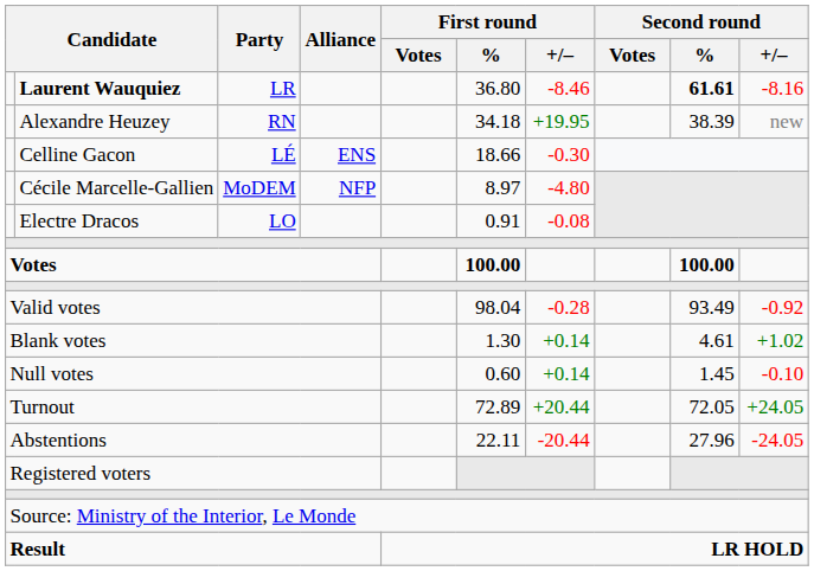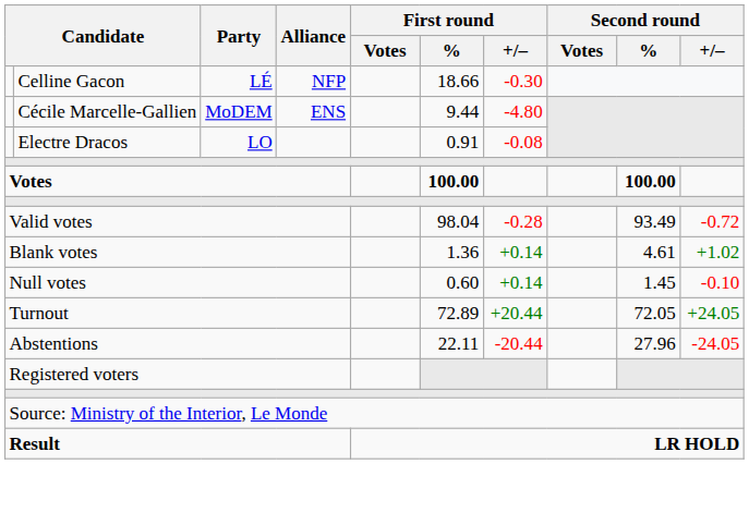- row: Laurent Wauquiez | LR | 36.80 | -8.46 | 61.61 | -8.16
- row: Alexandre Heuzey | RN | 34.18 | +19.95 | 38.39 | new
Celline Gacon | Alliance: ENS -> NFP
Cécile Marcelle-Gallien | Alliance: NFP -> ENS
Cécile Marcelle-Gallien | First round / %: 8.97 -> 9.44
Valid votes | Second round / +/–: -0.92 -> -0.72
Blank votes | First round / %: 1.30 -> 1.36
